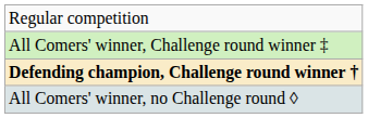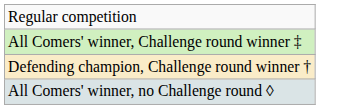row 3 | column 1: bold -> normal
